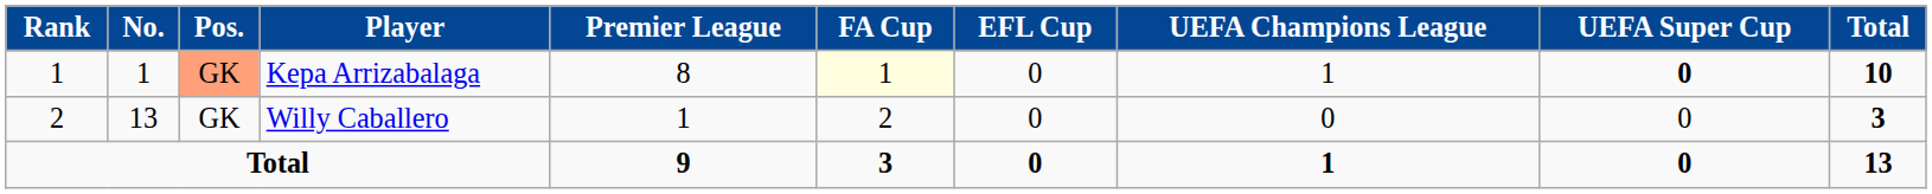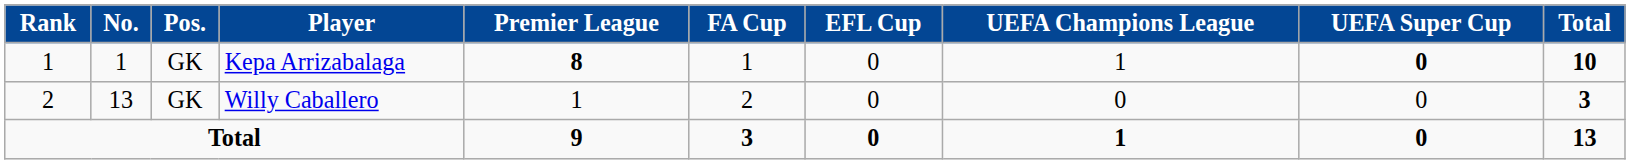Kepa Arrizabalaga | Pos.: lightsalmon background -> no background
Kepa Arrizabalaga | Premier League: normal -> bold
Kepa Arrizabalaga | FA Cup: lightyellow background -> no background
